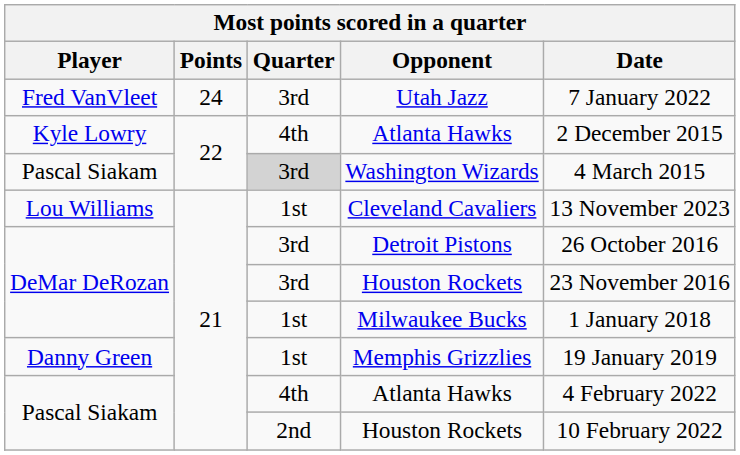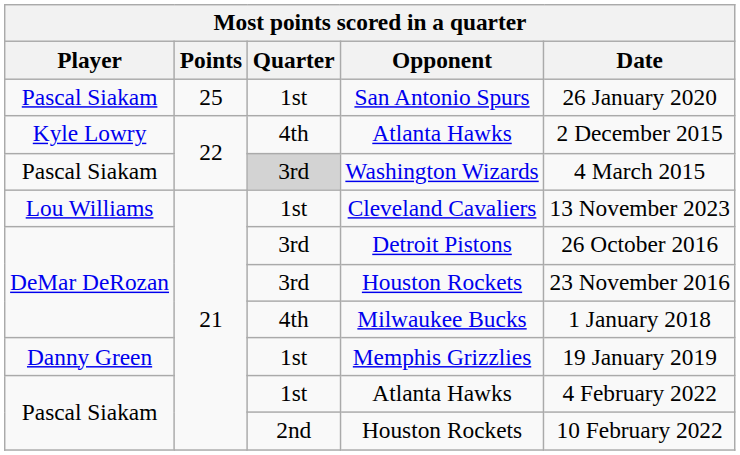+ row: Pascal Siakam | 25 | 1st | San Antonio Spurs | 26 January 2020
- row: Fred VanVleet | 24 | 3rd | Utah Jazz | 7 January 2022
Milwaukee Bucks | Quarter: 1st -> 4th
Pascal Siakam / Atlanta Hawks | Quarter: 4th -> 1st
